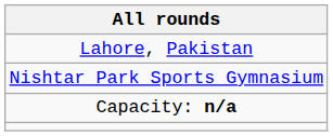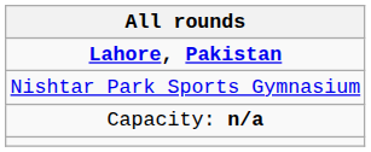row 2 | column 1: normal -> bold
